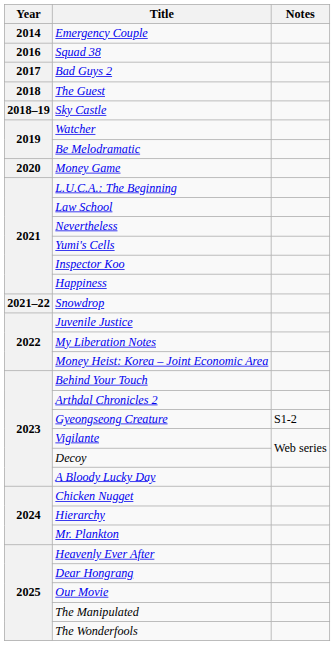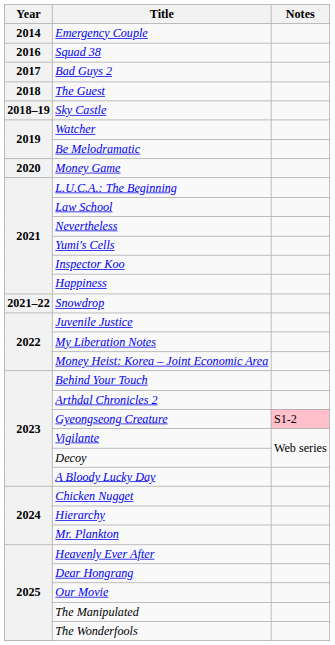Gyeongseong Creature | Notes: no background -> pink background
